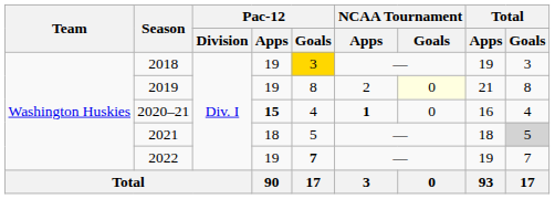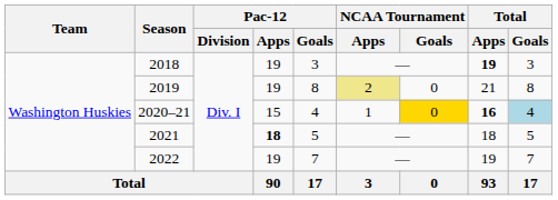2018 | Pac-12 / Goals: gold background -> no background
2018 | Total / Apps: normal -> bold
2019 | NCAA Tournament / Apps: no background -> khaki background
2019 | NCAA Tournament / Goals: lightyellow background -> no background
2020–21 | Pac-12 / Apps: bold -> normal
2020–21 | NCAA Tournament / Apps: bold -> normal
2020–21 | NCAA Tournament / Goals: no background -> gold background
2020–21 | Total / Apps: normal -> bold
2020–21 | Total / Goals: no background -> lightblue background
2021 | Pac-12 / Apps: normal -> bold
2021 | Total / Goals: lightgrey background -> no background
2022 | Pac-12 / Goals: bold -> normal
